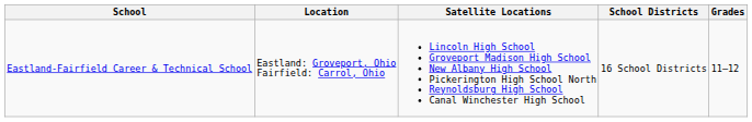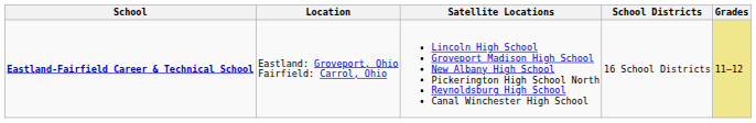row 2 | School: normal -> bold
row 2 | Grades: no background -> khaki background
